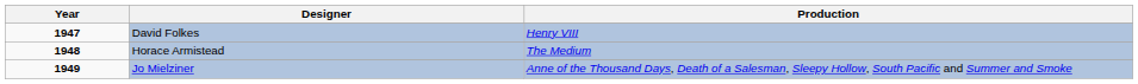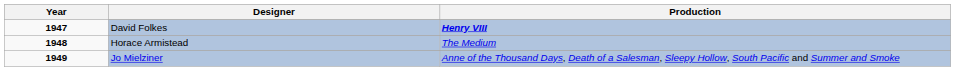David Folkes | Production: normal -> bold
